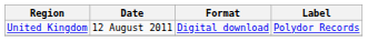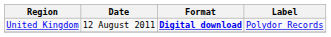United Kingdom | Format: normal -> bold
